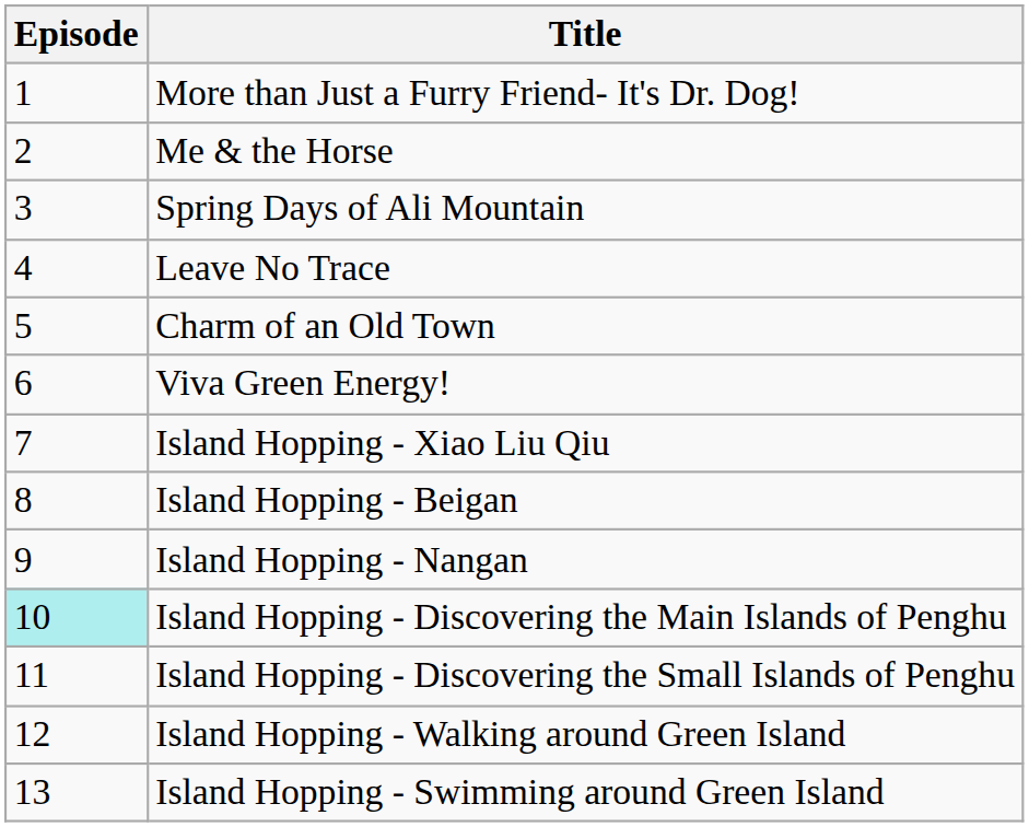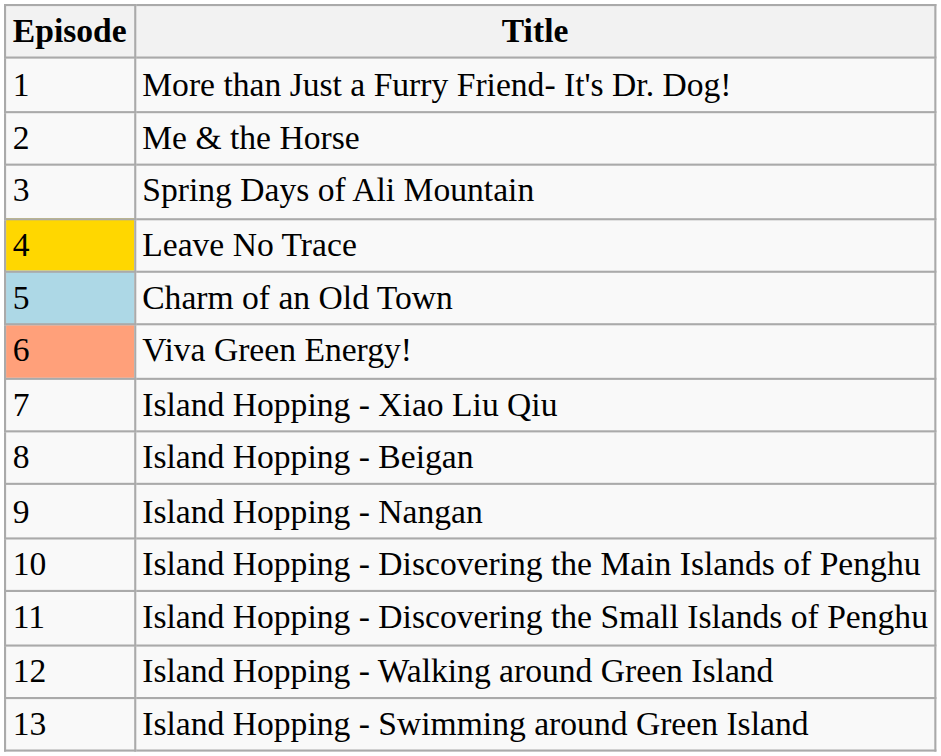Leave No Trace | Episode: no background -> gold background
Charm of an Old Town | Episode: no background -> lightblue background
Viva Green Energy! | Episode: no background -> lightsalmon background
Island Hopping - Discovering the Main Islands of Penghu | Episode: paleturquoise background -> no background
